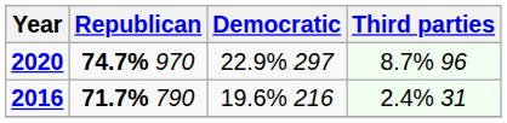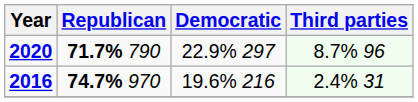2020 | Republican: 74.7% 970 -> 71.7% 790
2016 | Republican: 71.7% 790 -> 74.7% 970
